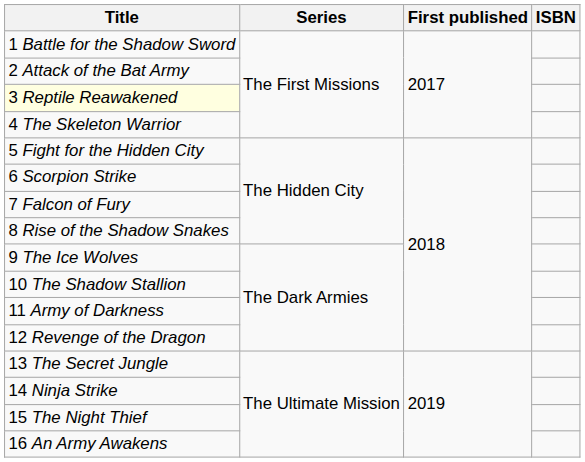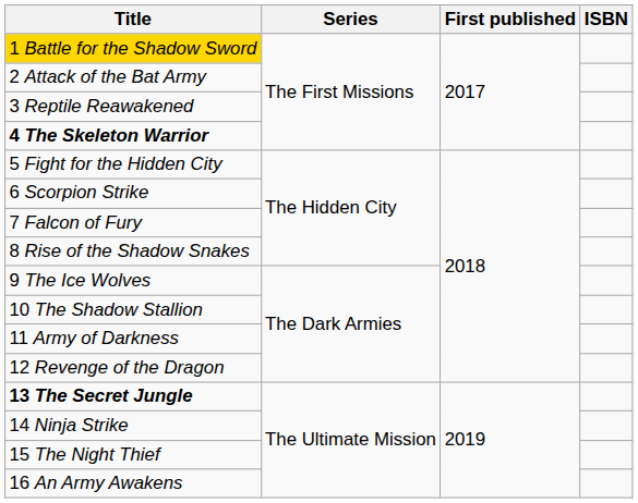1 Battle for the Shadow Sword | Title: no background -> gold background
3 Reptile Reawakened | Title: lightyellow background -> no background
4 The Skeleton Warrior | Title: normal -> bold
13 The Secret Jungle | Title: normal -> bold
